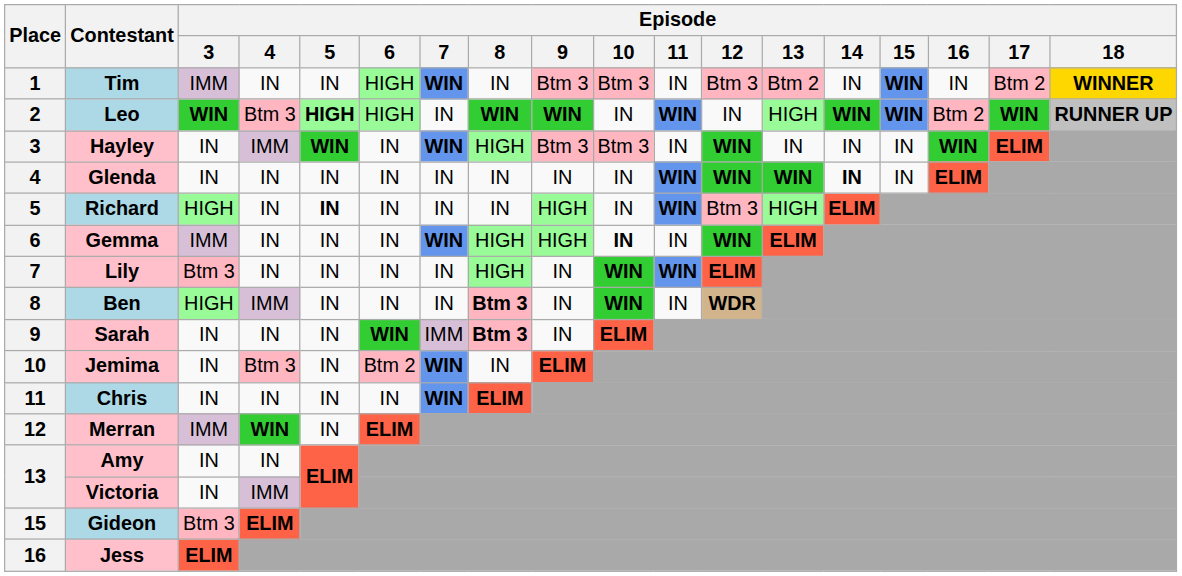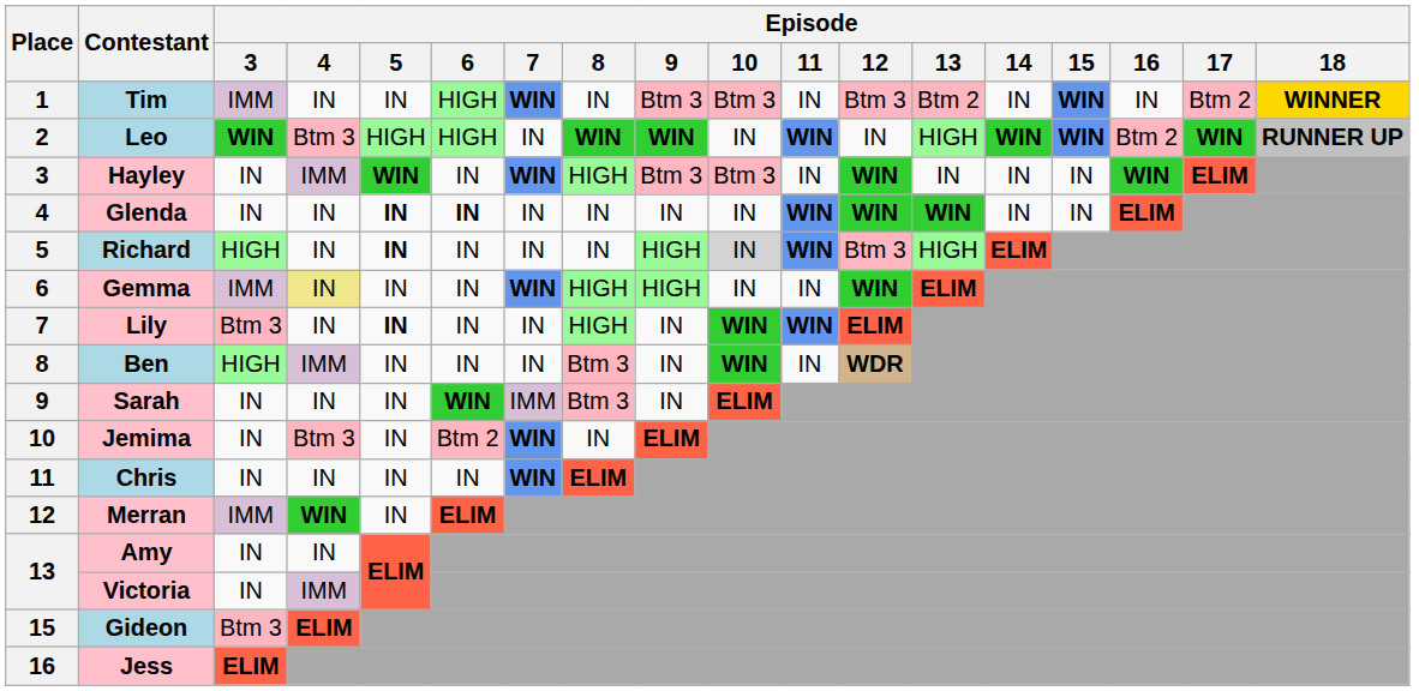Leo | Episode / 5: bold -> normal
Glenda | Episode / 5: normal -> bold
Glenda | Episode / 6: normal -> bold
Glenda | Episode / 14: bold -> normal
Richard | Episode / 10: no background -> lightgrey background
Gemma | Episode / 4: no background -> khaki background
Gemma | Episode / 10: bold -> normal
Lily | Episode / 5: normal -> bold
Ben | Episode / 8: bold -> normal
Sarah | Episode / 8: bold -> normal
